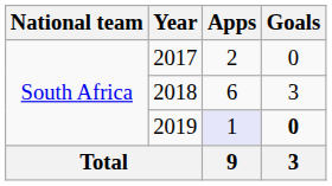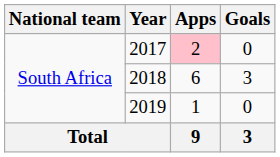2017 | Apps: no background -> pink background
2019 | Apps: lavender background -> no background
2019 | Goals: bold -> normal
